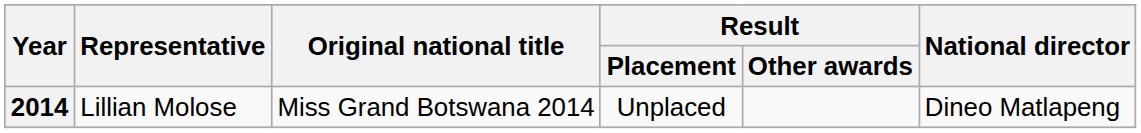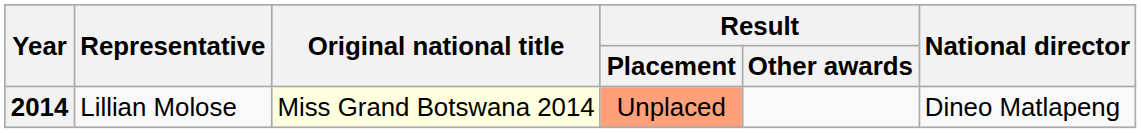2014 | Original national title: no background -> lightyellow background
2014 | Result / Placement: no background -> lightsalmon background
